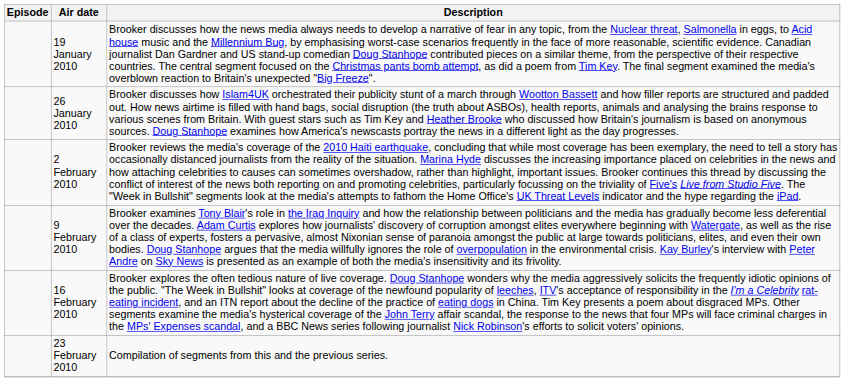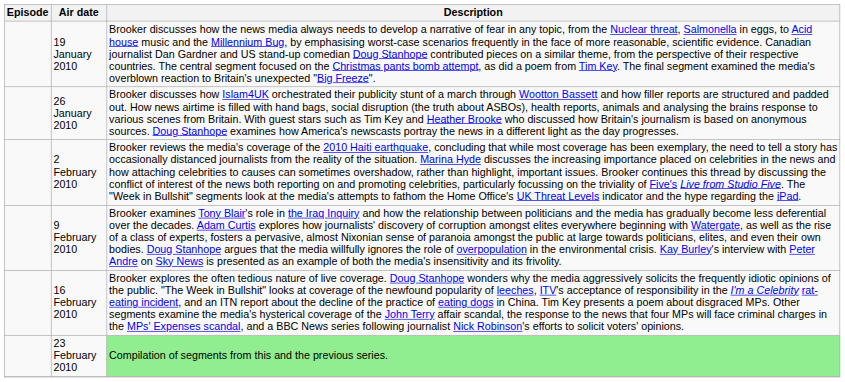23 February 2010 | Description: no background -> lightgreen background
